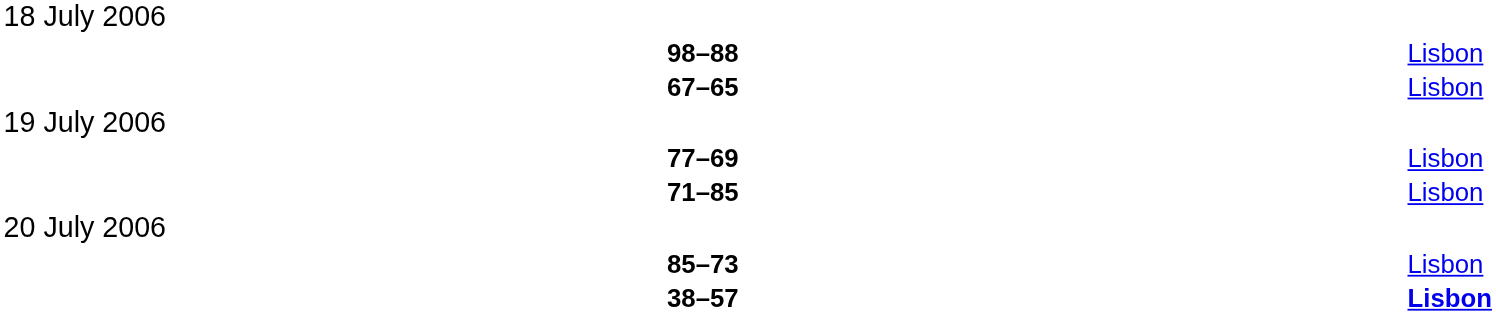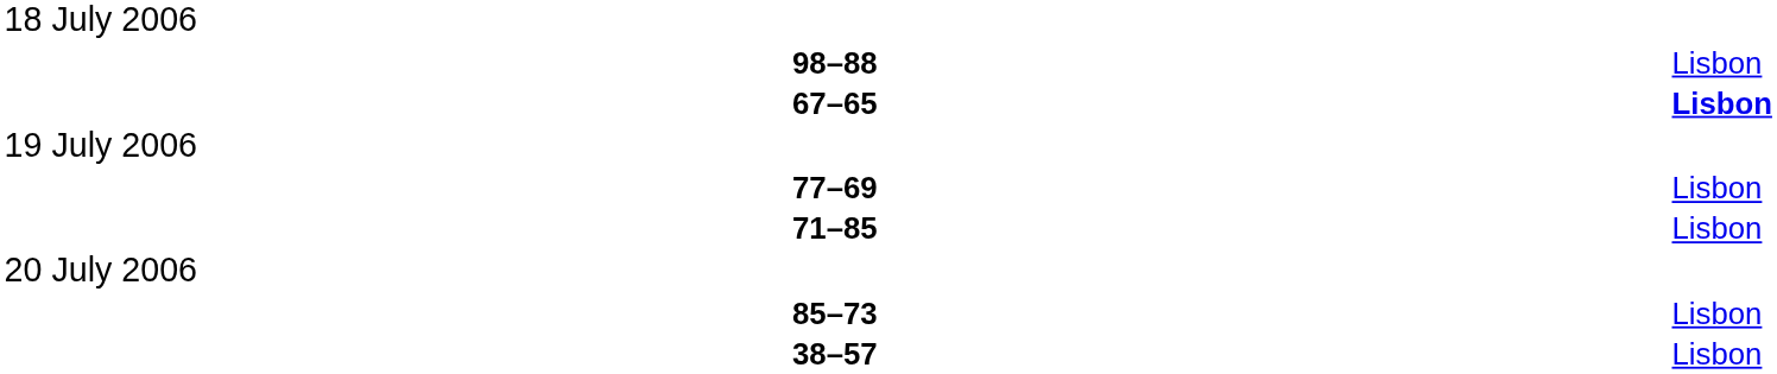67–65 | column 3: normal -> bold
38–57 | column 3: bold -> normal
